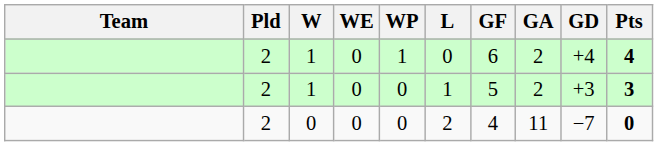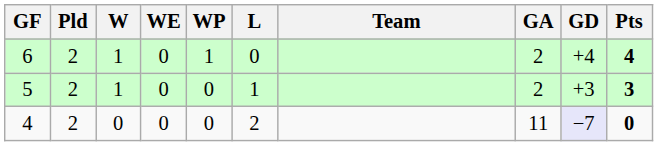columns swapped: Team <-> GF
row 4 | GD: no background -> lavender background
